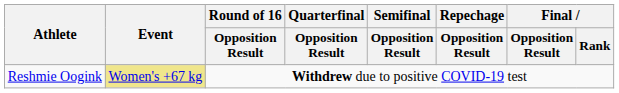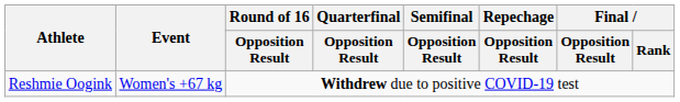Reshmie Oogink | Event: khaki background -> no background
